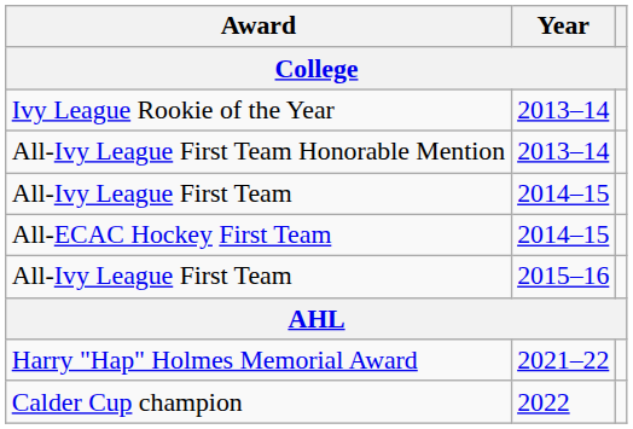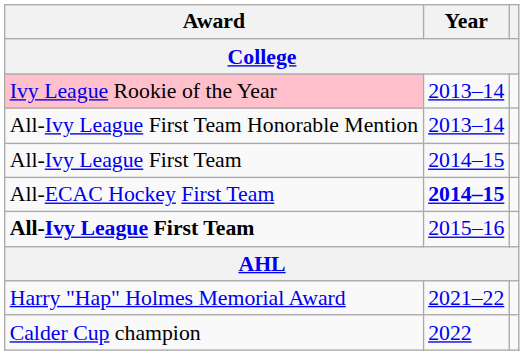Ivy League Rookie of the Year | Award: no background -> pink background
All-ECAC Hockey First Team | Year: normal -> bold
All-Ivy League First Team / 2015–16 | Award: normal -> bold
